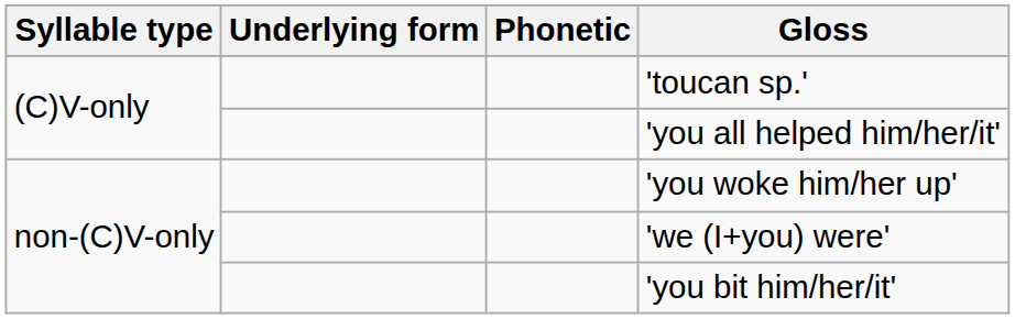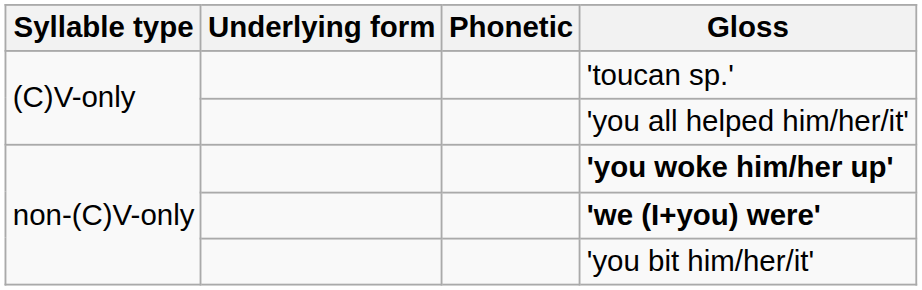'you woke him/her up' | Gloss: normal -> bold
'we (I+you) were' | Gloss: normal -> bold
